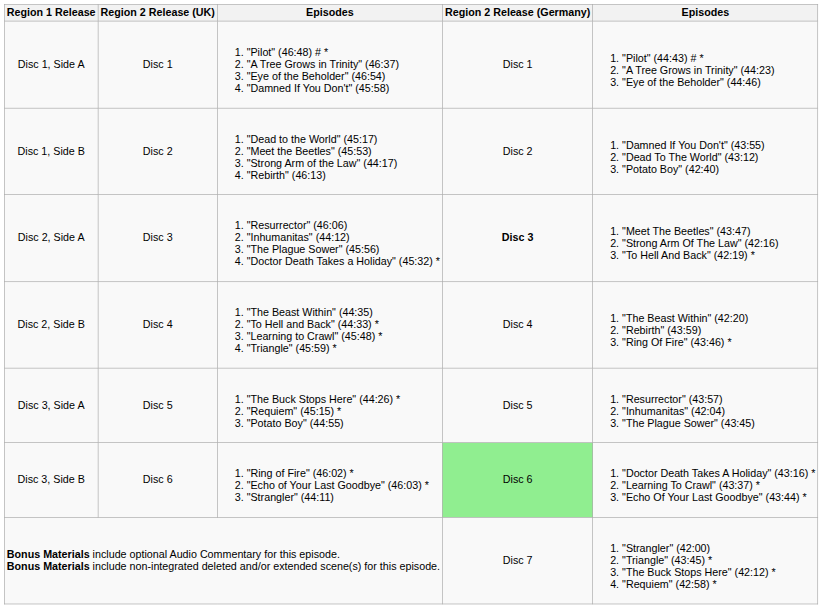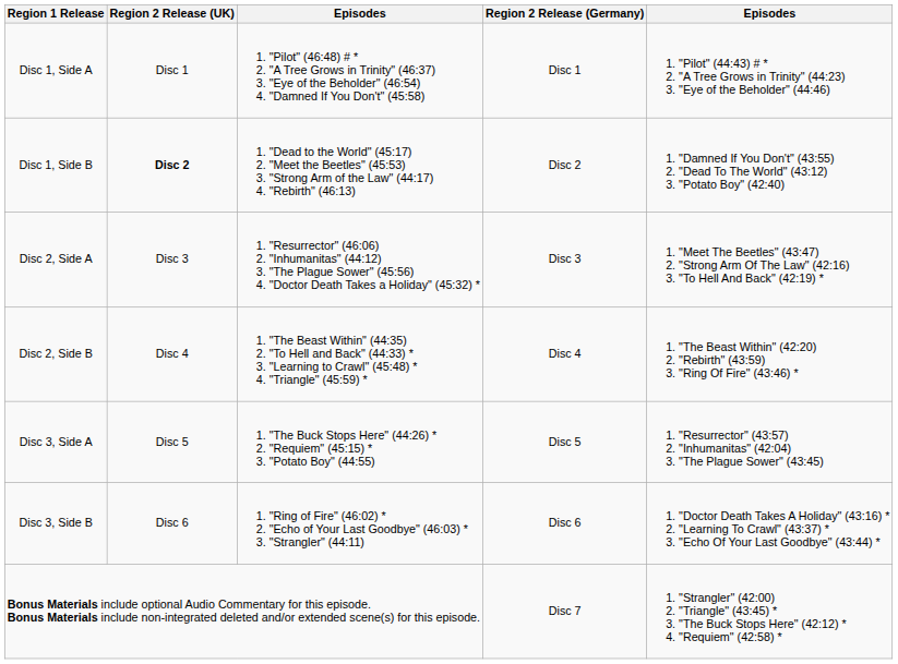Disc 1, Side B | Region 2 Release (UK): normal -> bold
Disc 2, Side A | Region 2 Release (Germany): bold -> normal
Disc 3, Side B | Region 2 Release (Germany): lightgreen background -> no background
